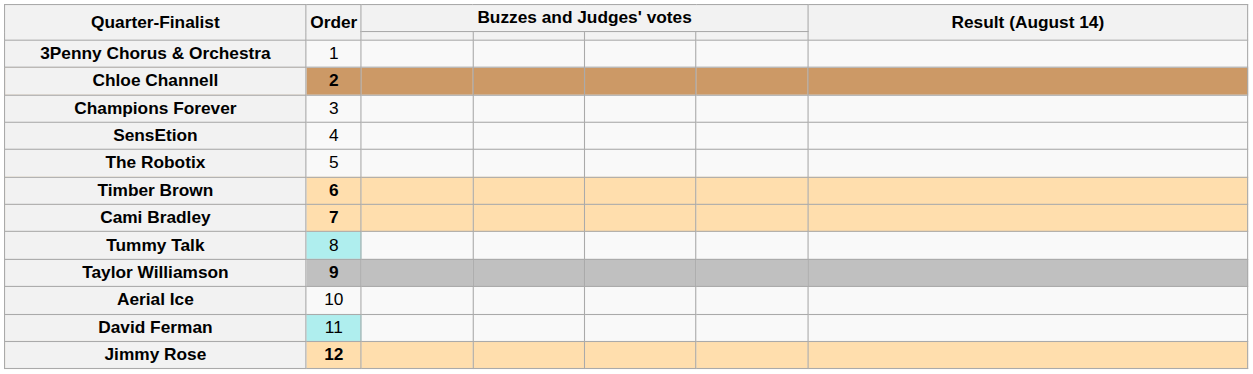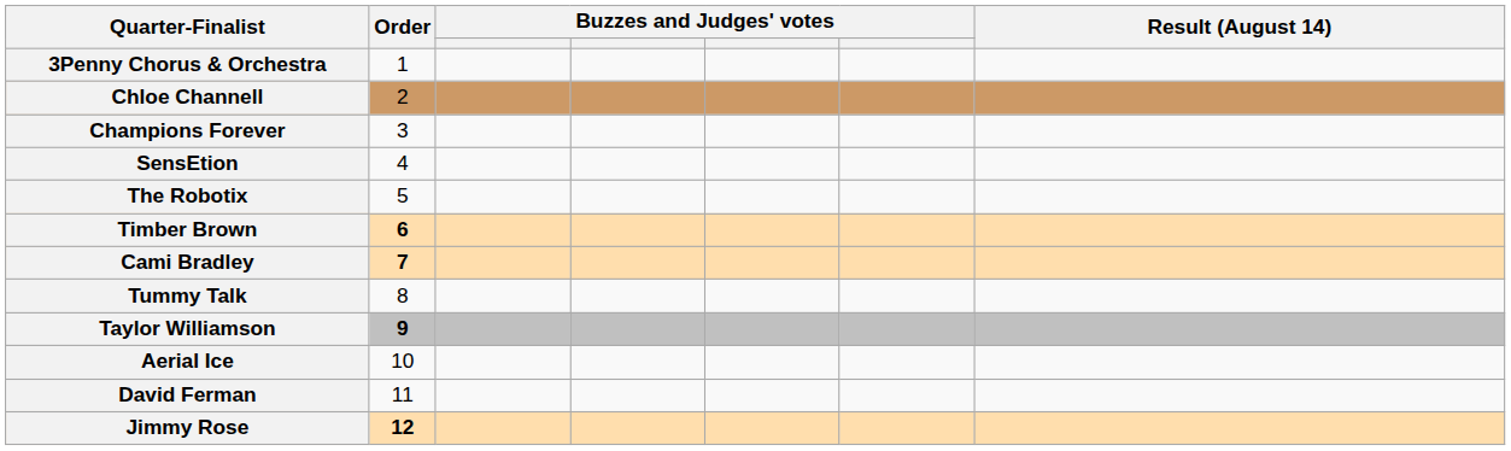Chloe Channell | Order: bold -> normal
Tummy Talk | Order: paleturquoise background -> no background
David Ferman | Order: paleturquoise background -> no background
